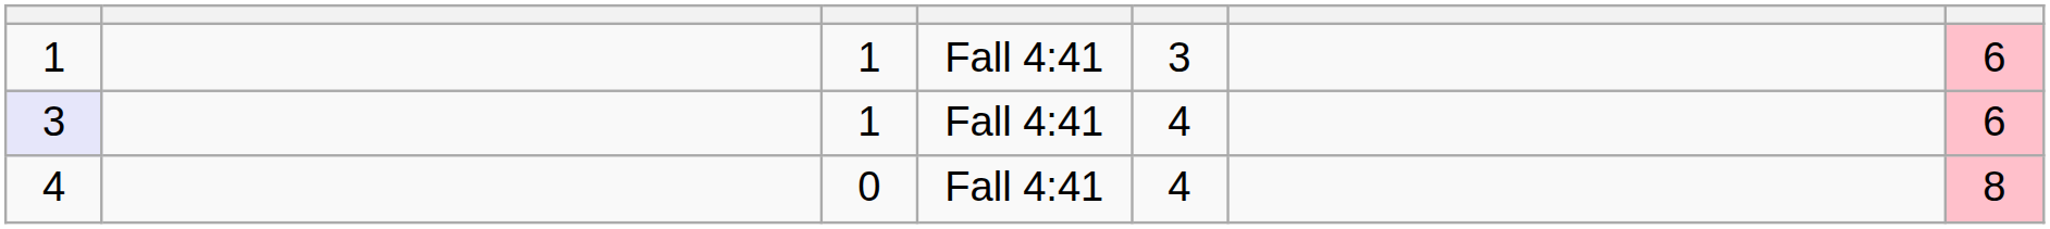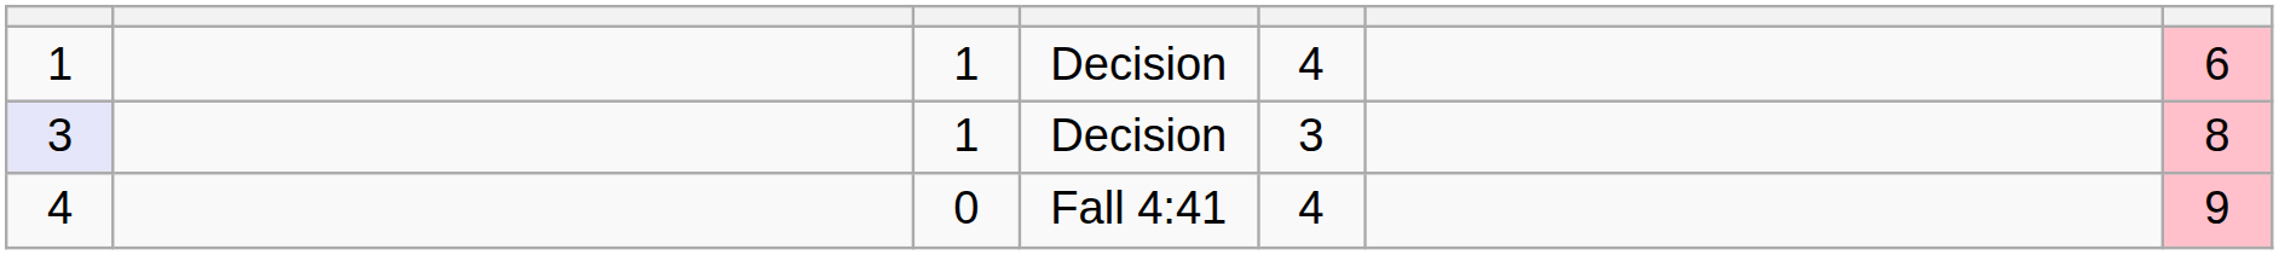row 2 | column 4: Fall 4:41 -> Decision
row 2 | column 5: 3 -> 4
row 3 | column 4: Fall 4:41 -> Decision
row 3 | column 5: 4 -> 3
row 3 | column 7: 6 -> 8
row 4 | column 7: 8 -> 9
